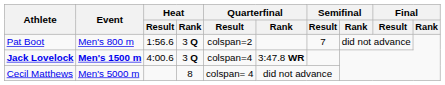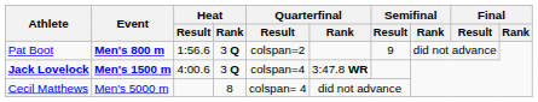Pat Boot | Event: normal -> bold
Pat Boot | Semifinal / Result: 7 -> 9
